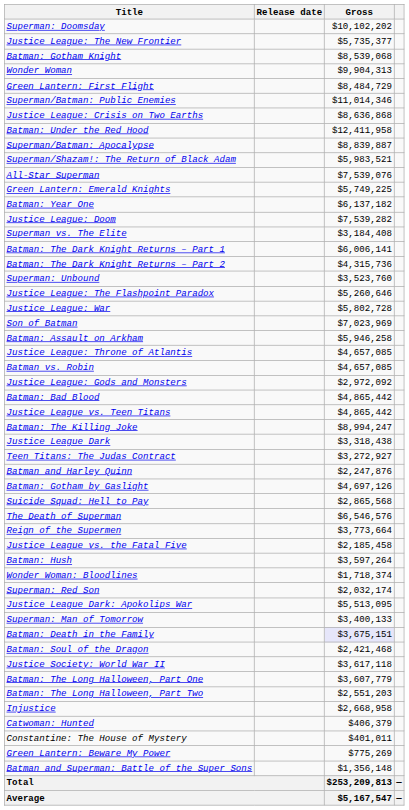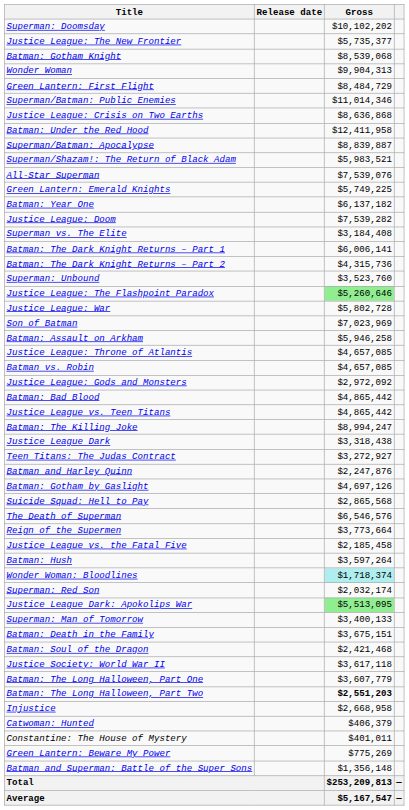Justice League: The Flashpoint Paradox | Gross: no background -> lightgreen background
Wonder Woman: Bloodlines | Gross: no background -> paleturquoise background
Justice League Dark: Apokolips War | Gross: no background -> lightgreen background
Batman: Death in the Family | Gross: lavender background -> no background
Batman: The Long Halloween, Part Two | Gross: normal -> bold
